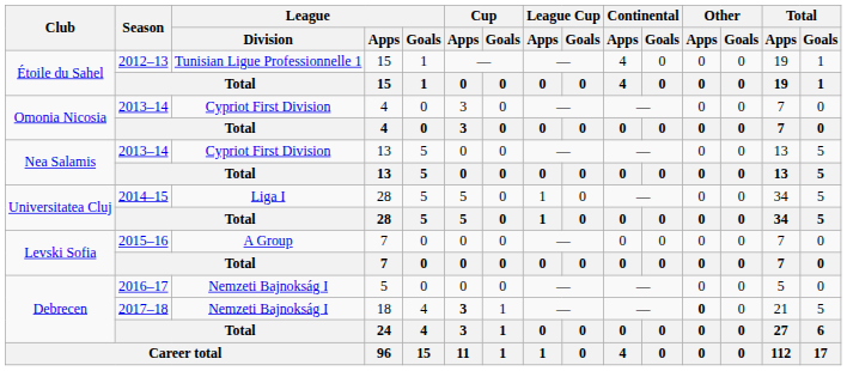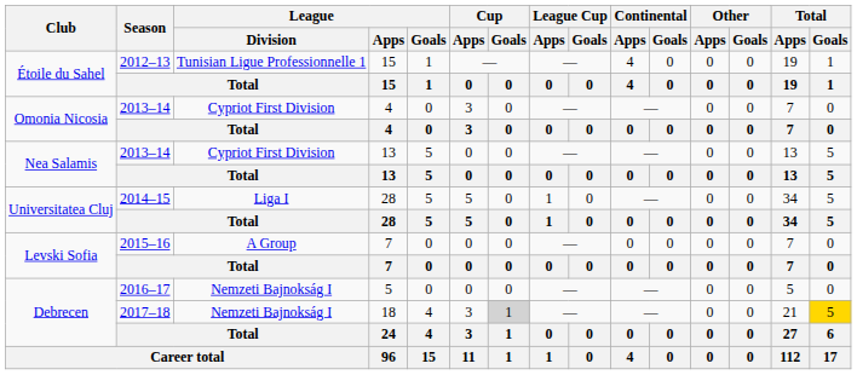18 | Cup / Apps: bold -> normal
18 | Cup / Goals: no background -> lightgrey background
18 | Other / Apps: bold -> normal
18 | Total / Goals: no background -> gold background
